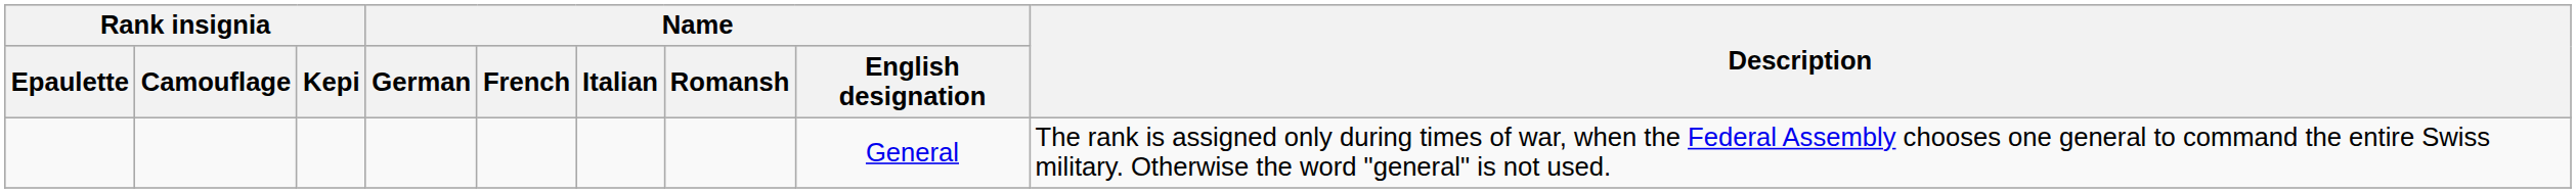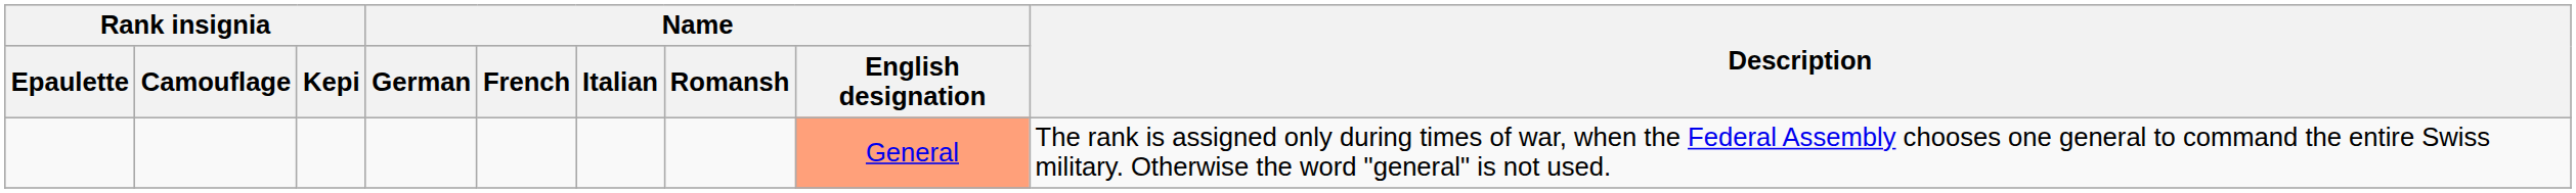row 3 | Name / English designation: no background -> lightsalmon background
